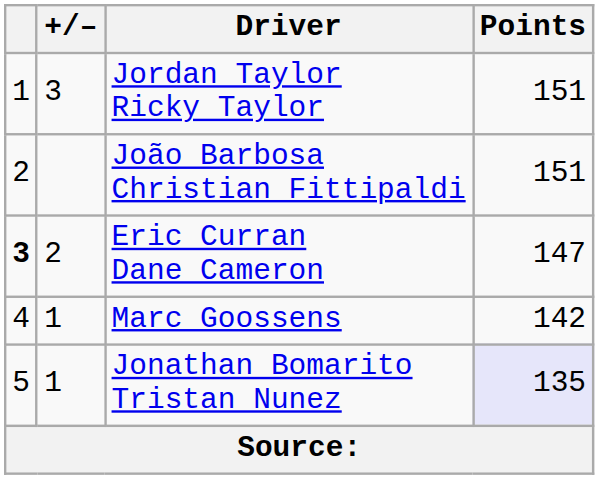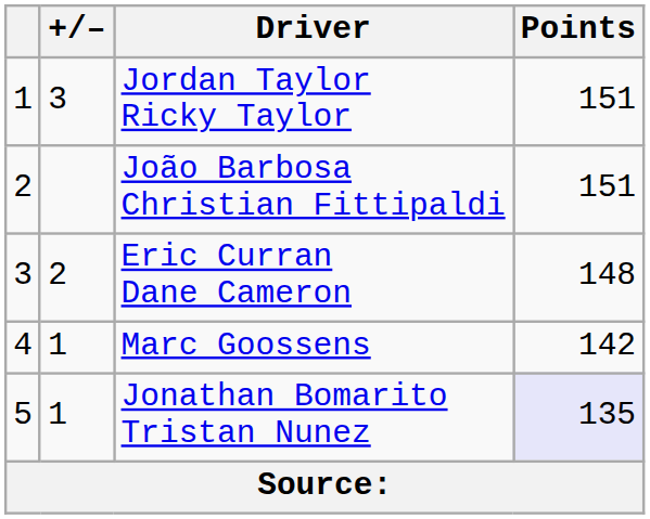Eric Curran Dane Cameron | column 1: bold -> normal
Eric Curran Dane Cameron | Points: 147 -> 148
